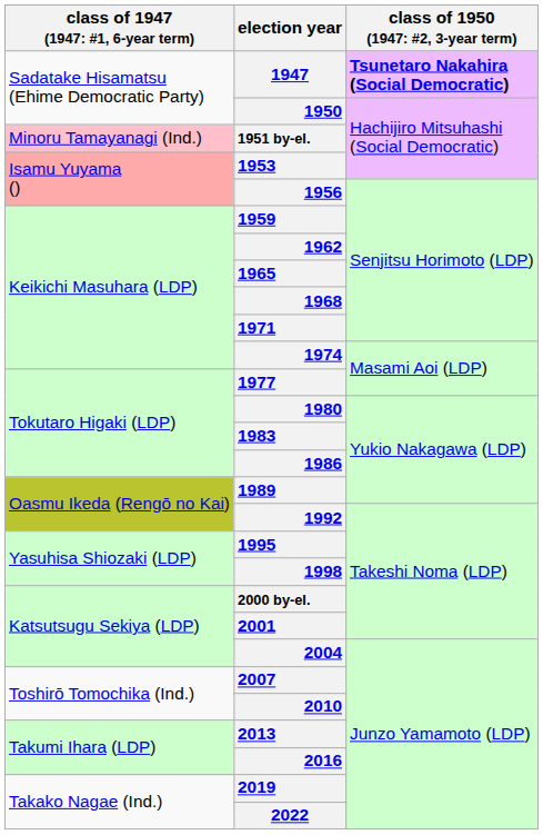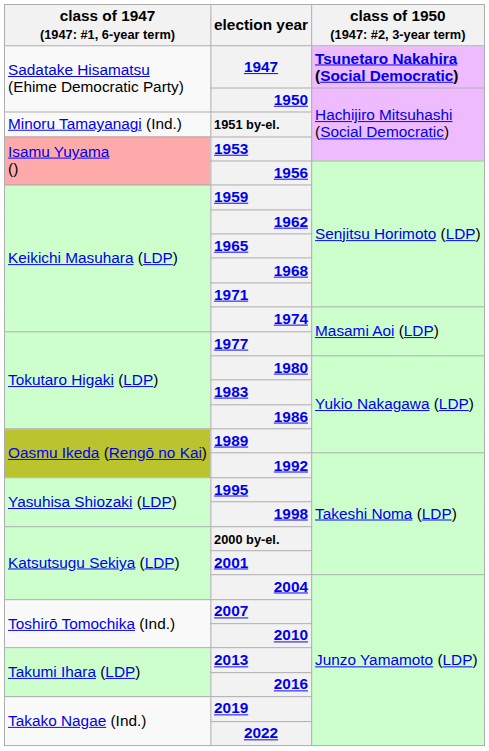1951 by-el. | column 1: pink background -> no background
